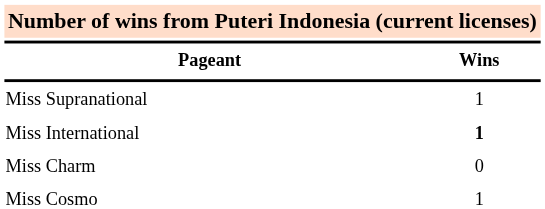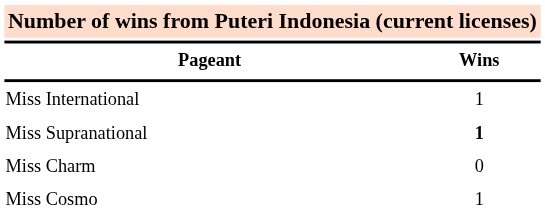row 3 | column 1: Miss Supranational -> Miss International
row 4 | column 1: Miss International -> Miss Supranational
